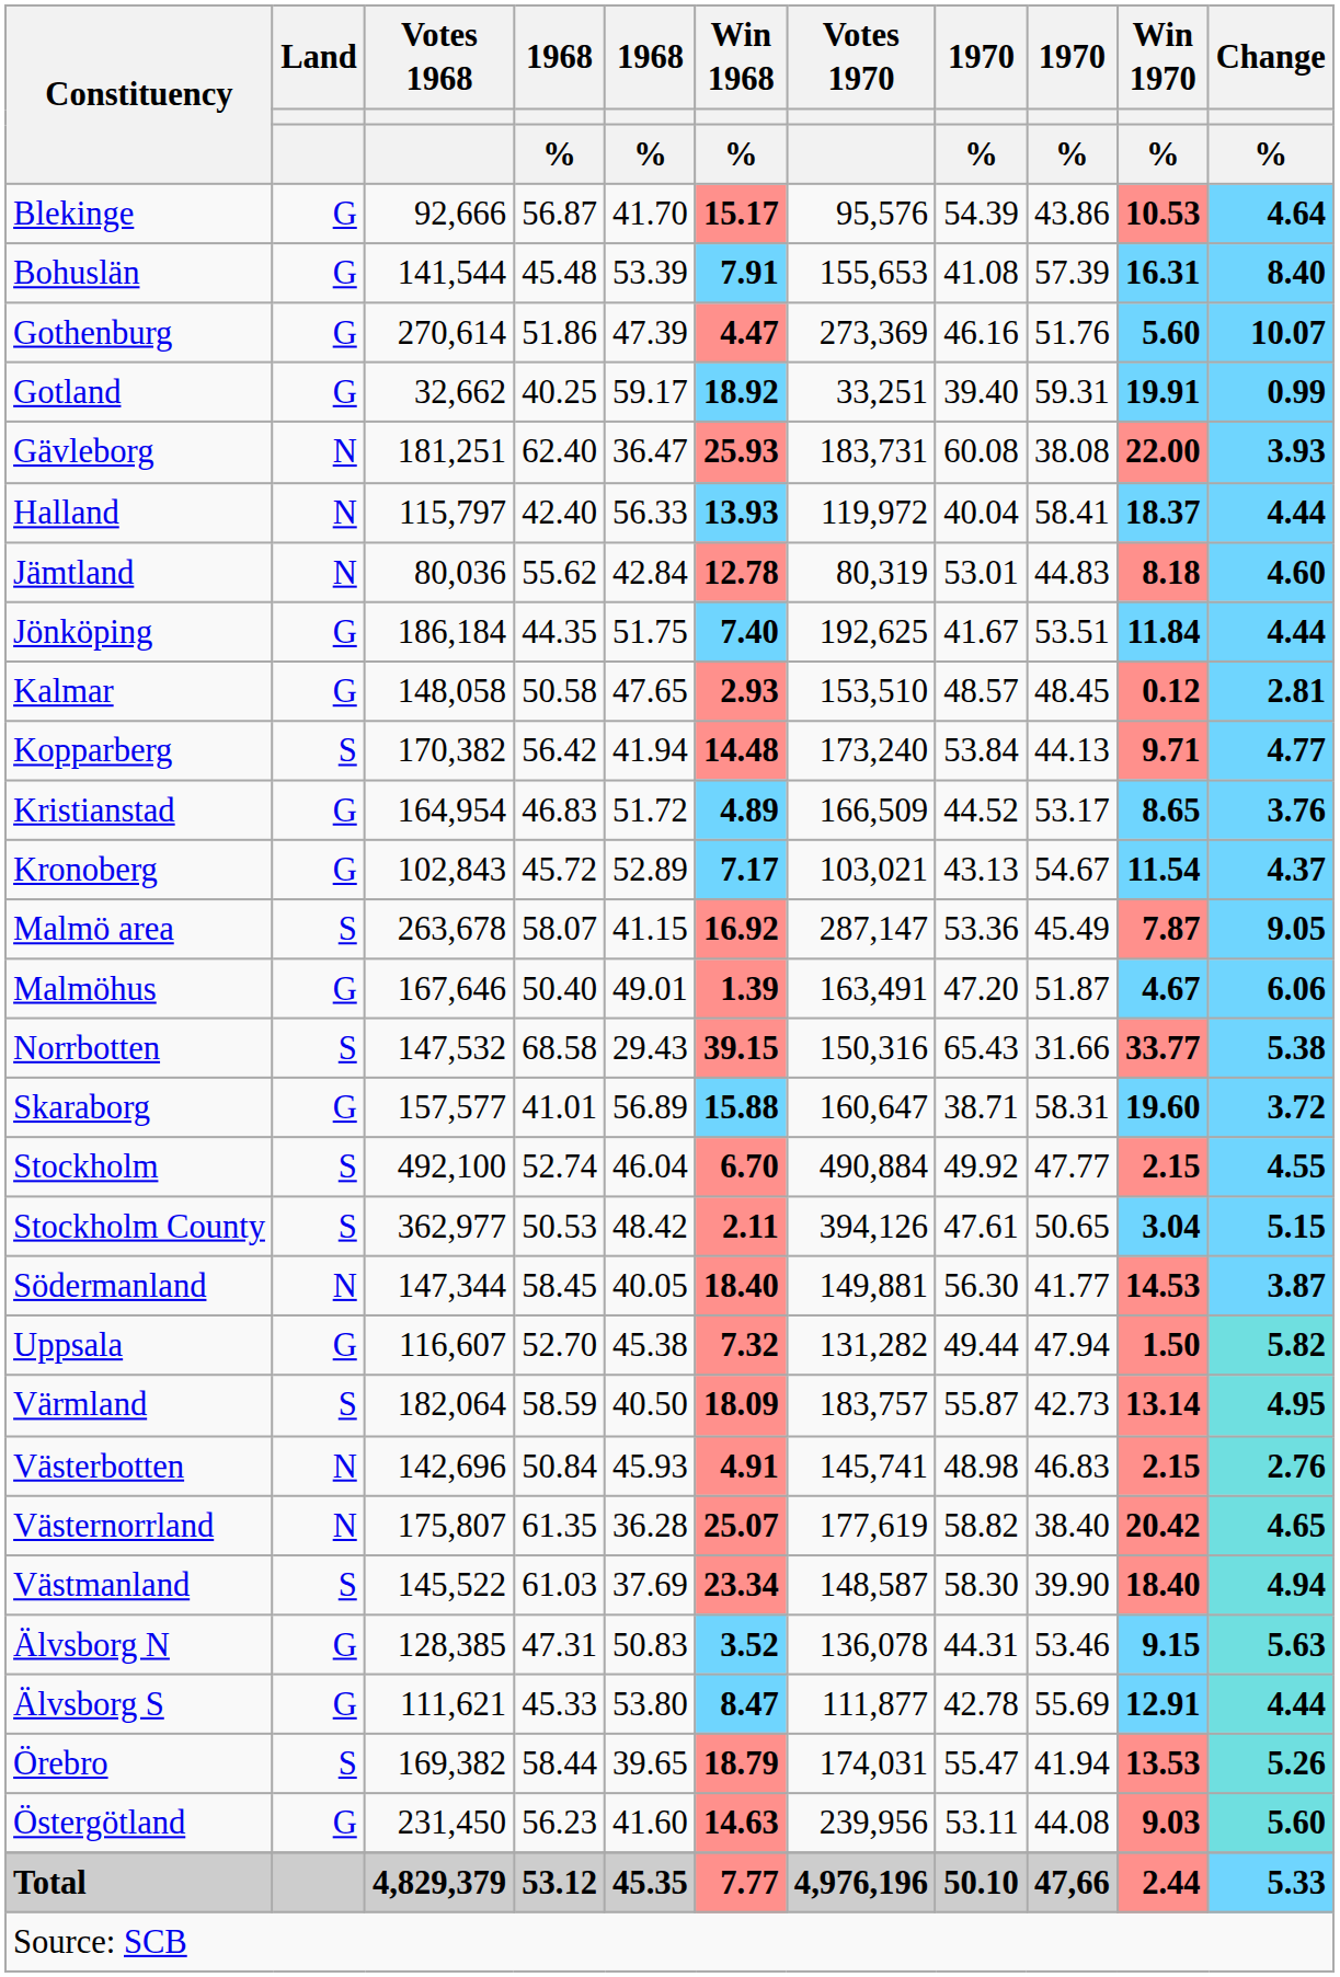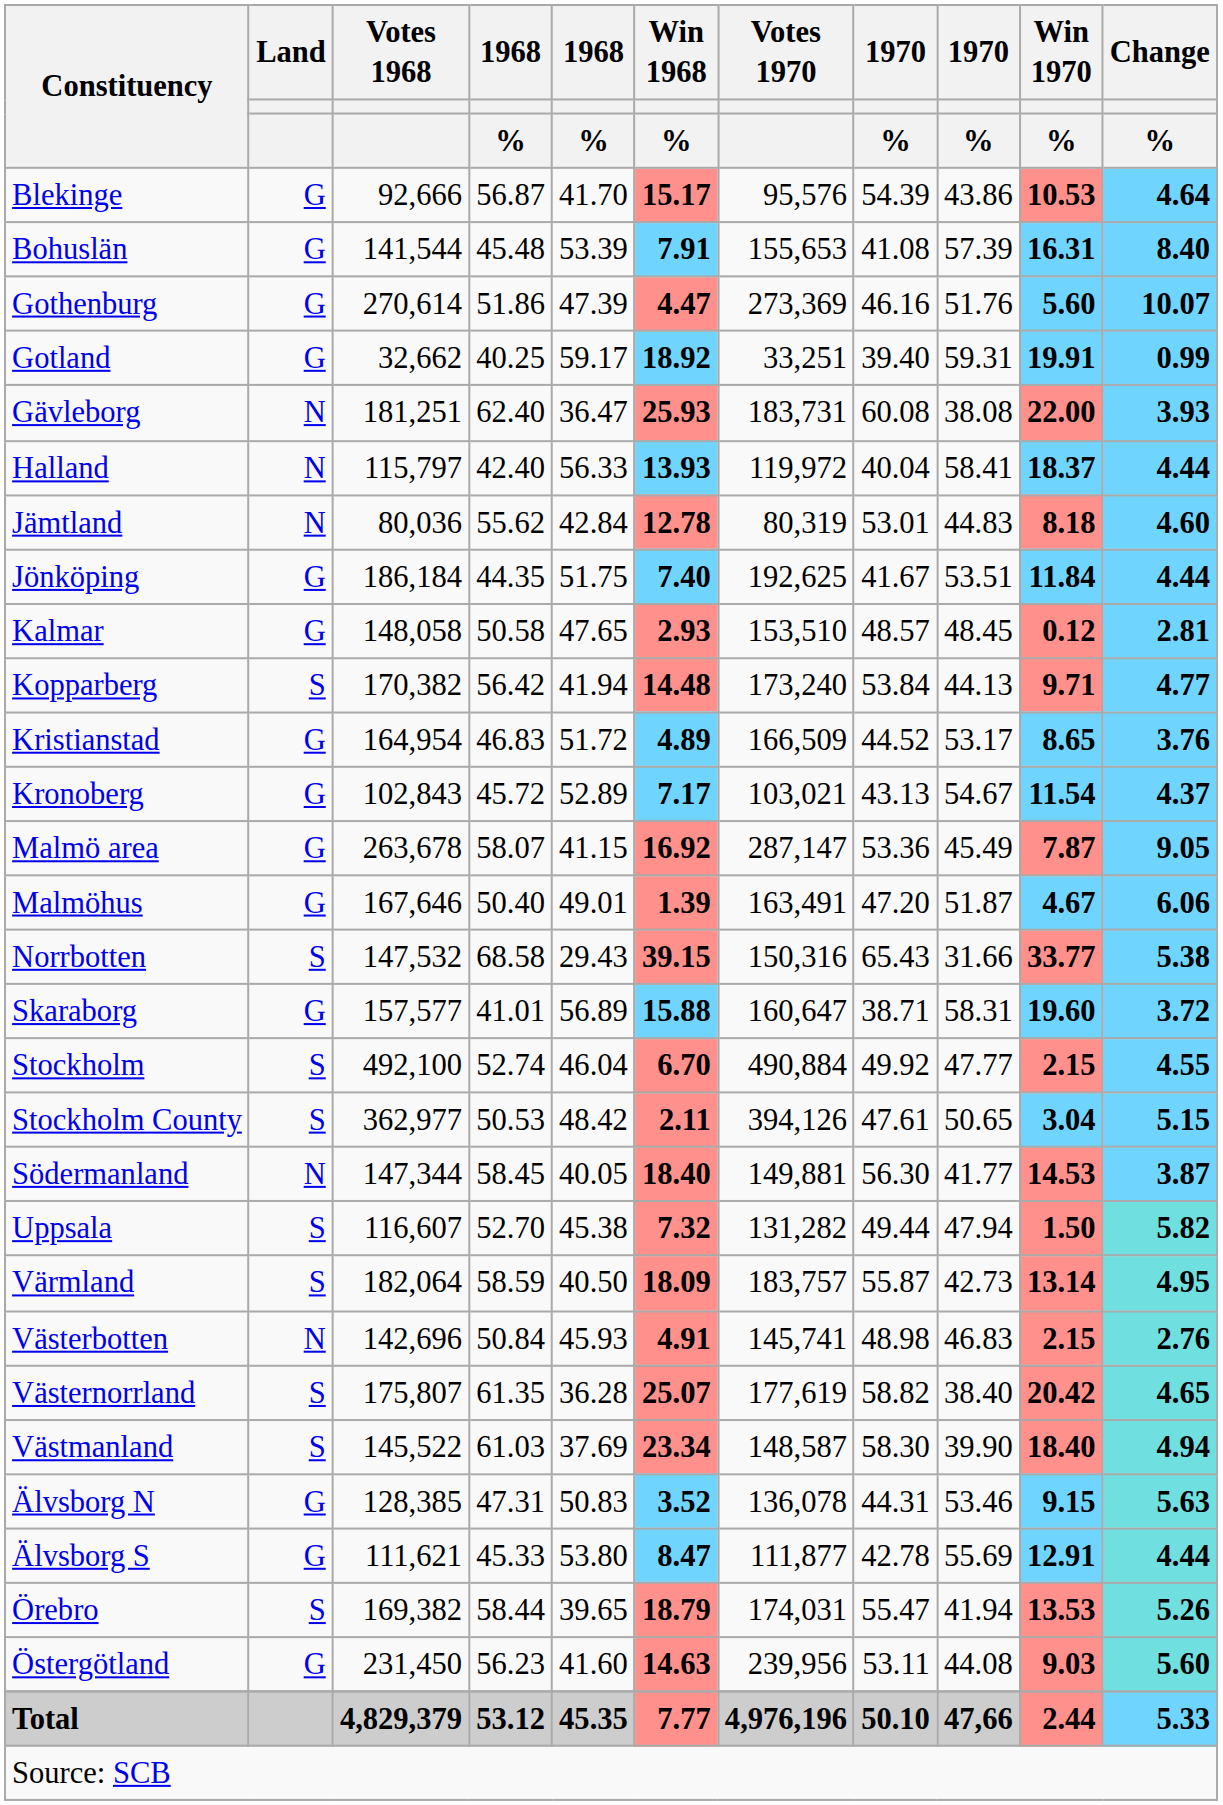Malmö area | Land: S -> G
Uppsala | Land: G -> S
Västernorrland | Land: N -> S
